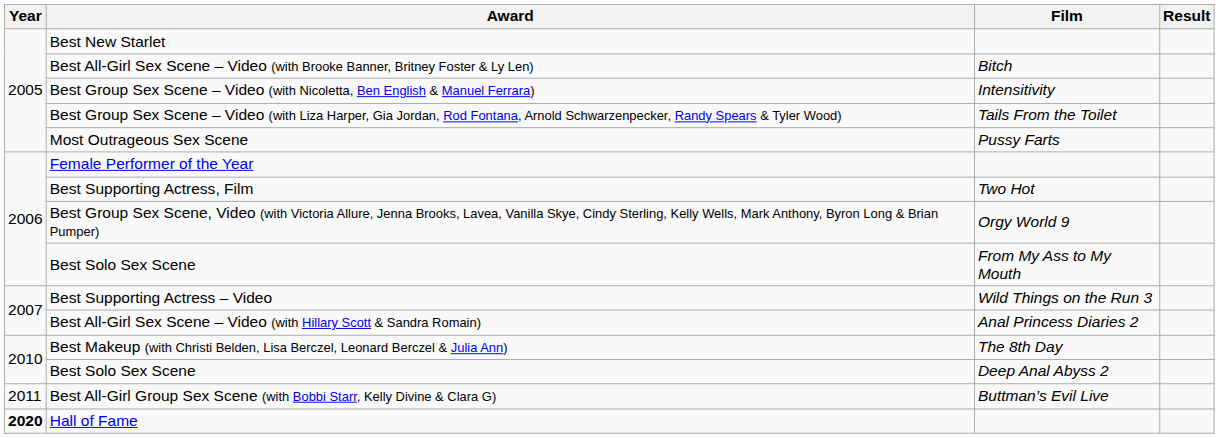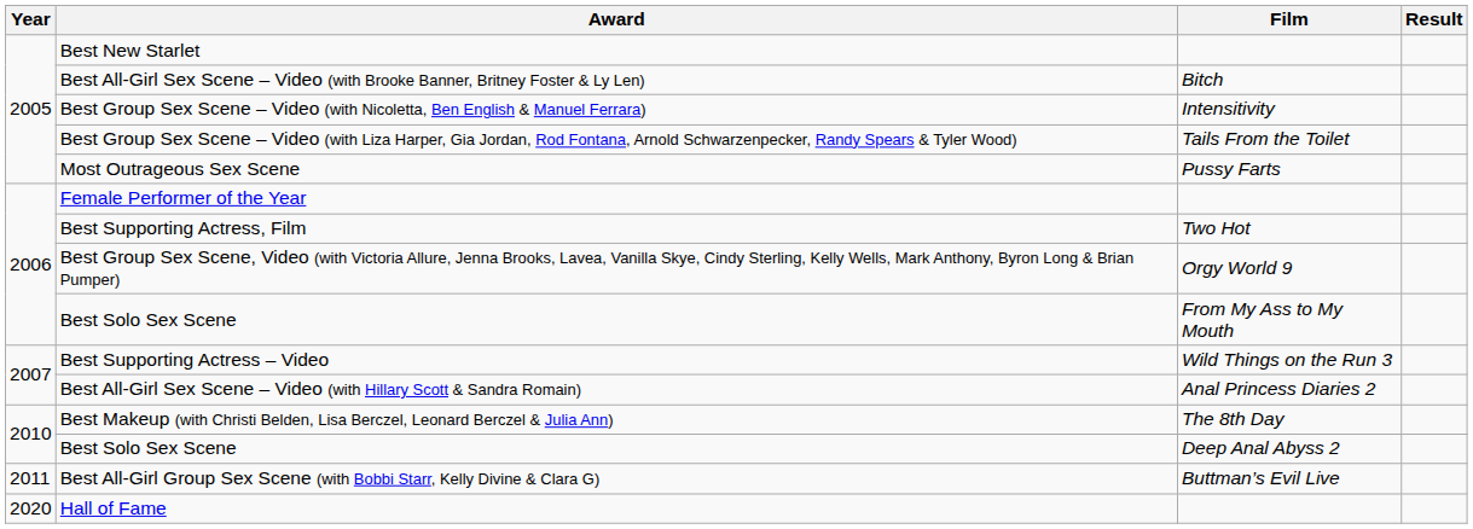Hall of Fame | Year: bold -> normal
